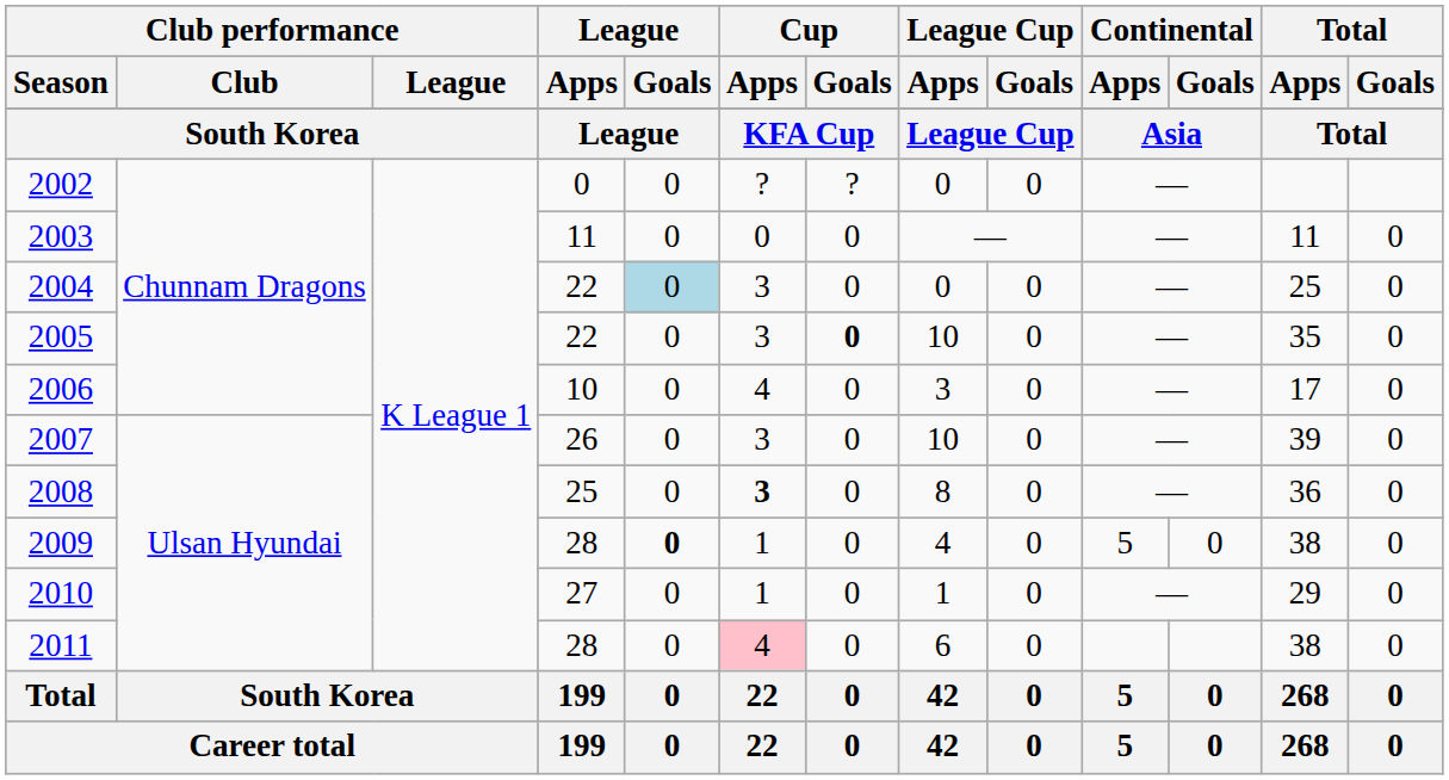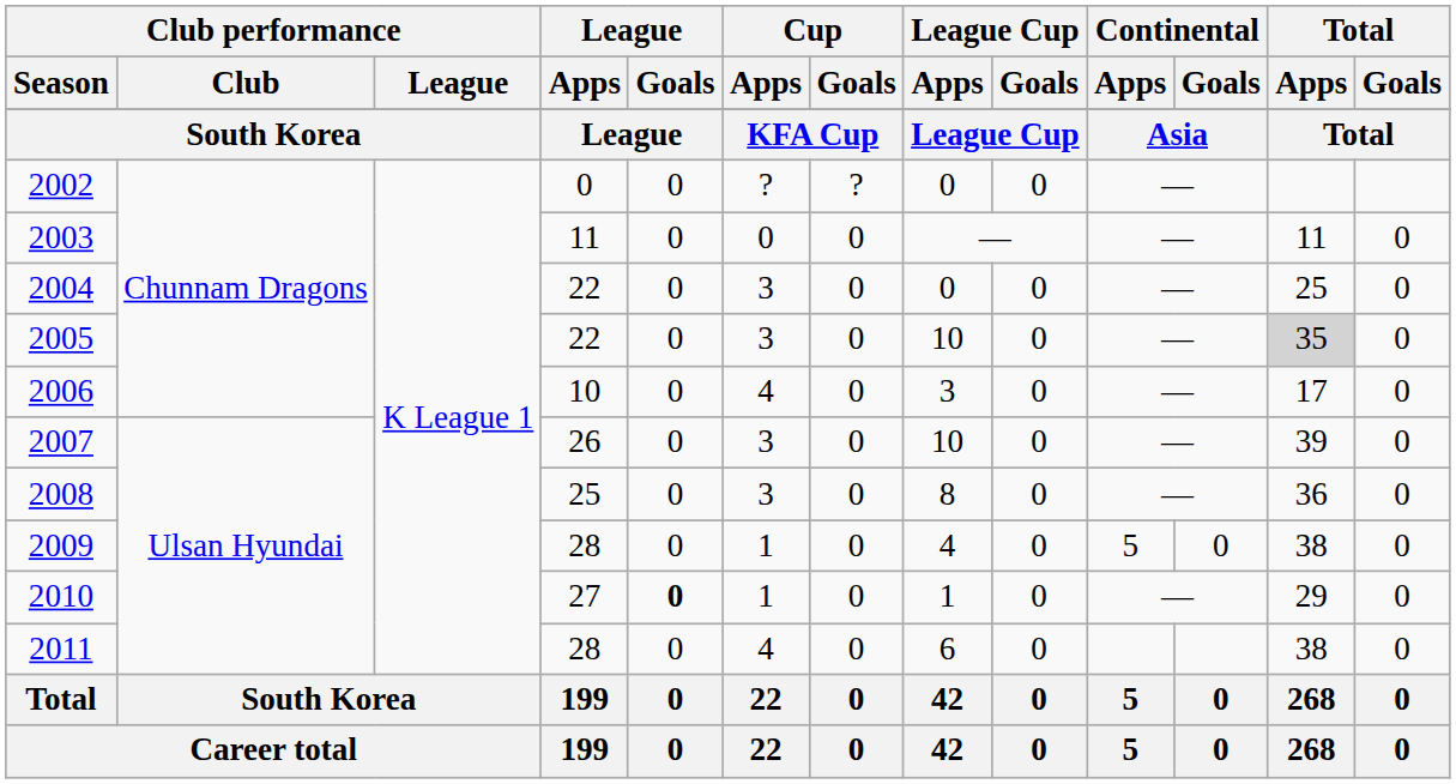2004 | League / Goals: lightblue background -> no background
2005 | Cup / Goals: bold -> normal
2005 | Total / Apps: no background -> lightgrey background
2008 | Cup / Apps: bold -> normal
2009 | League / Goals: bold -> normal
2010 | League / Goals: normal -> bold
2011 | Cup / Apps: pink background -> no background
